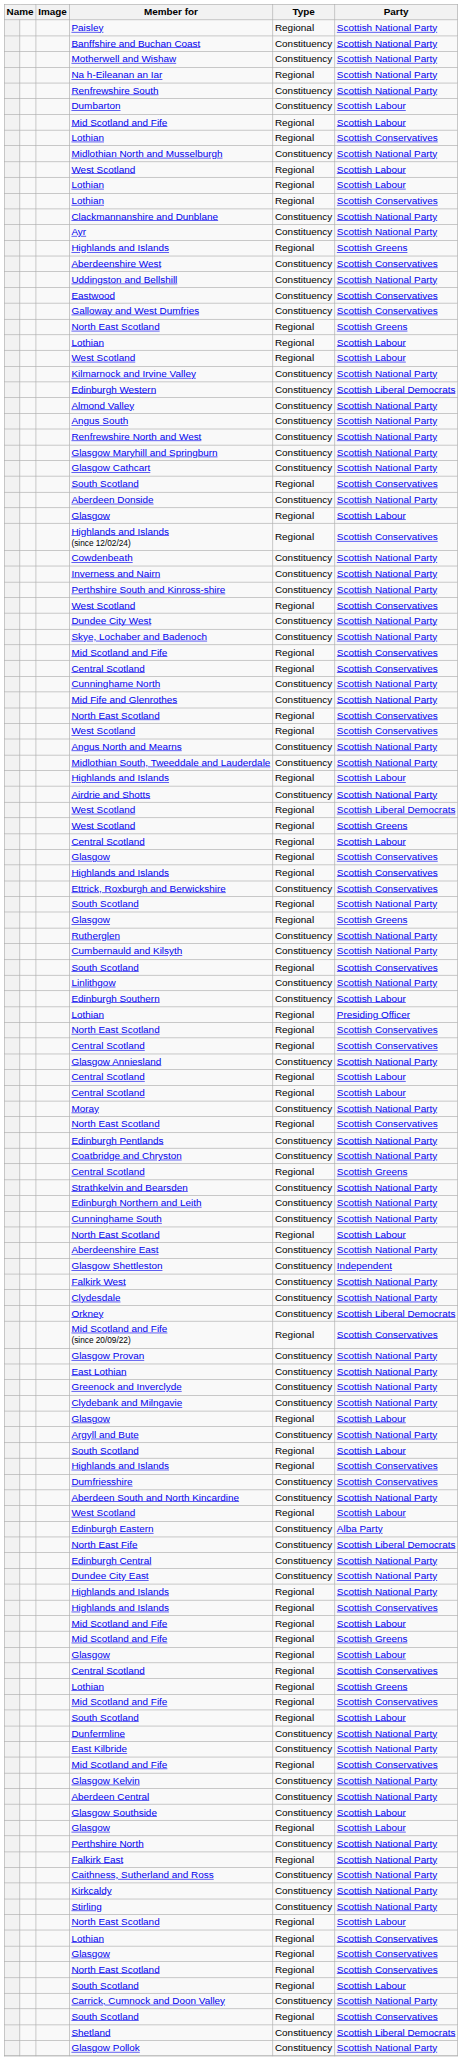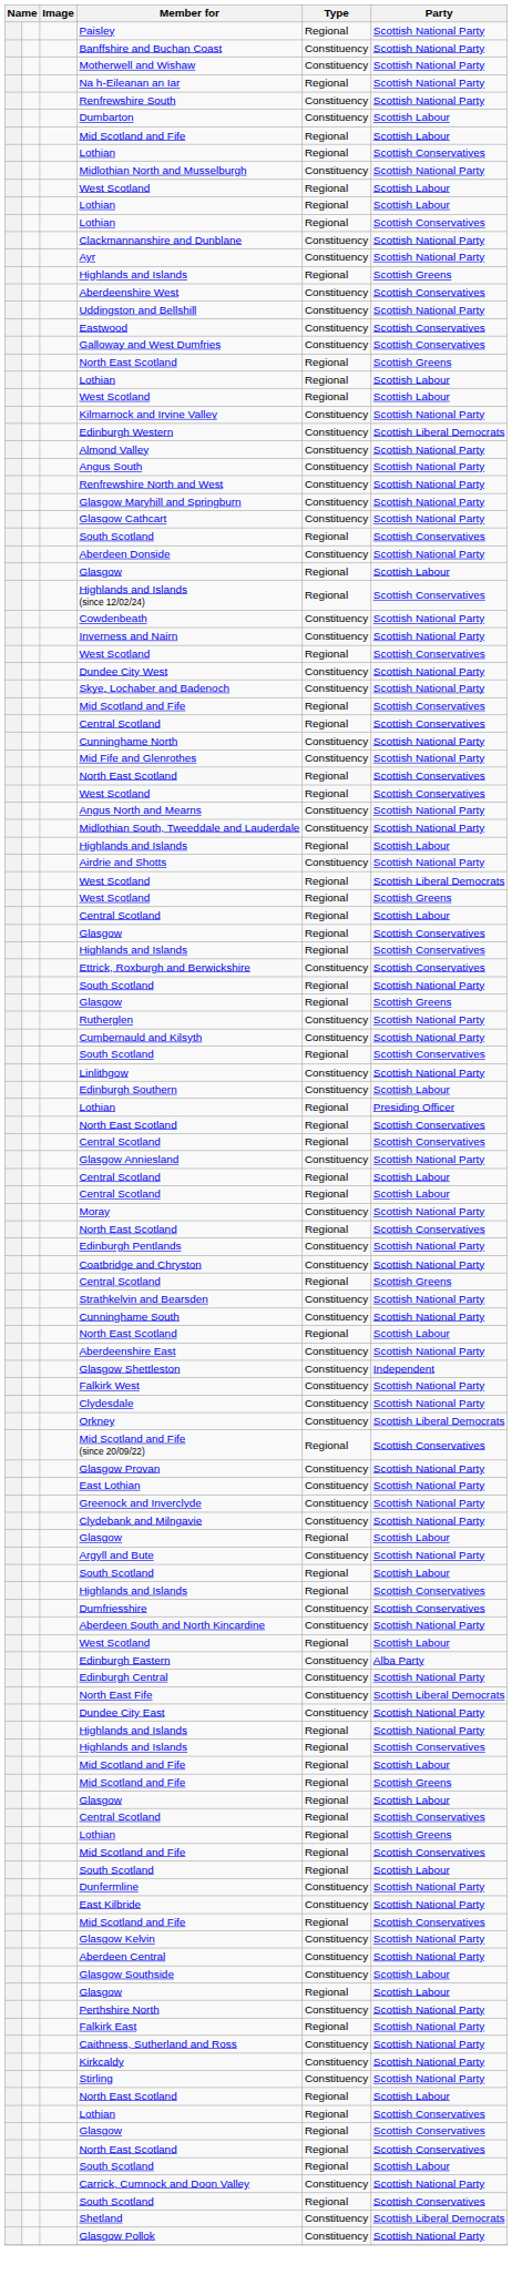- row: Perthshire South and Kinross-shire | Constituency | Scottish National Party
- row: Edinburgh Northern and Leith | Constituency | Scottish National Party
rows swapped: North East Fife <-> Edinburgh Central
